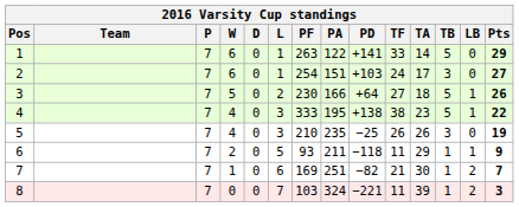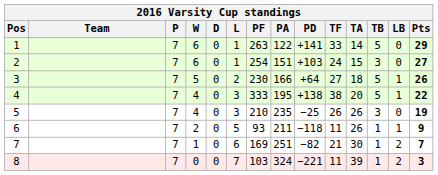row 4 | TA: 17 -> 15
row 6 | TA: 23 -> 20
row 8 | TA: 29 -> 26
